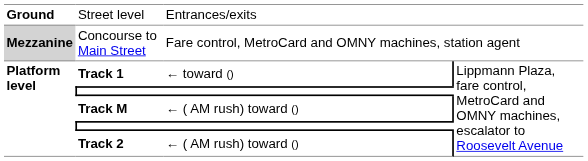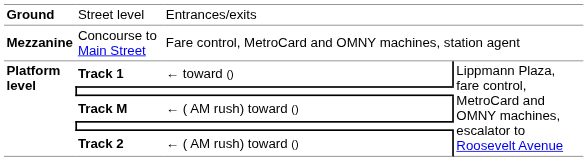Concourse to Main Street | column 1: lightgrey background -> no background
